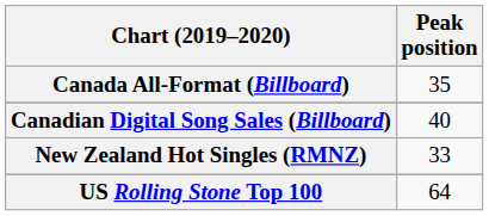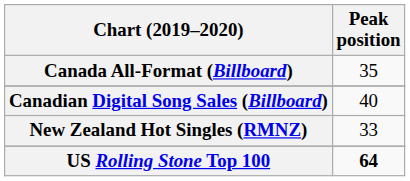US Rolling Stone Top 100 | Peak position: normal -> bold
